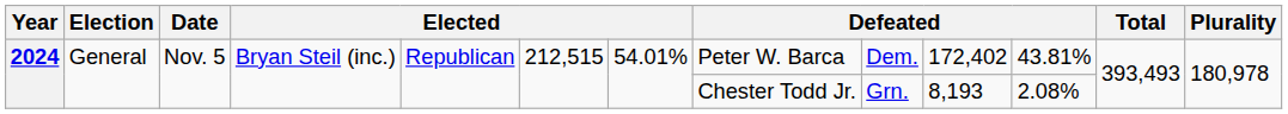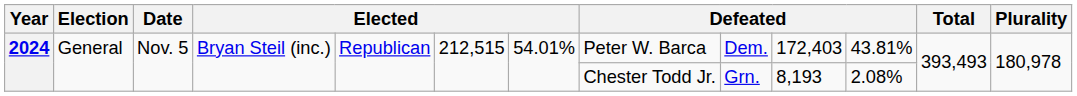row 2 | column 10: 172,402 -> 172,403
